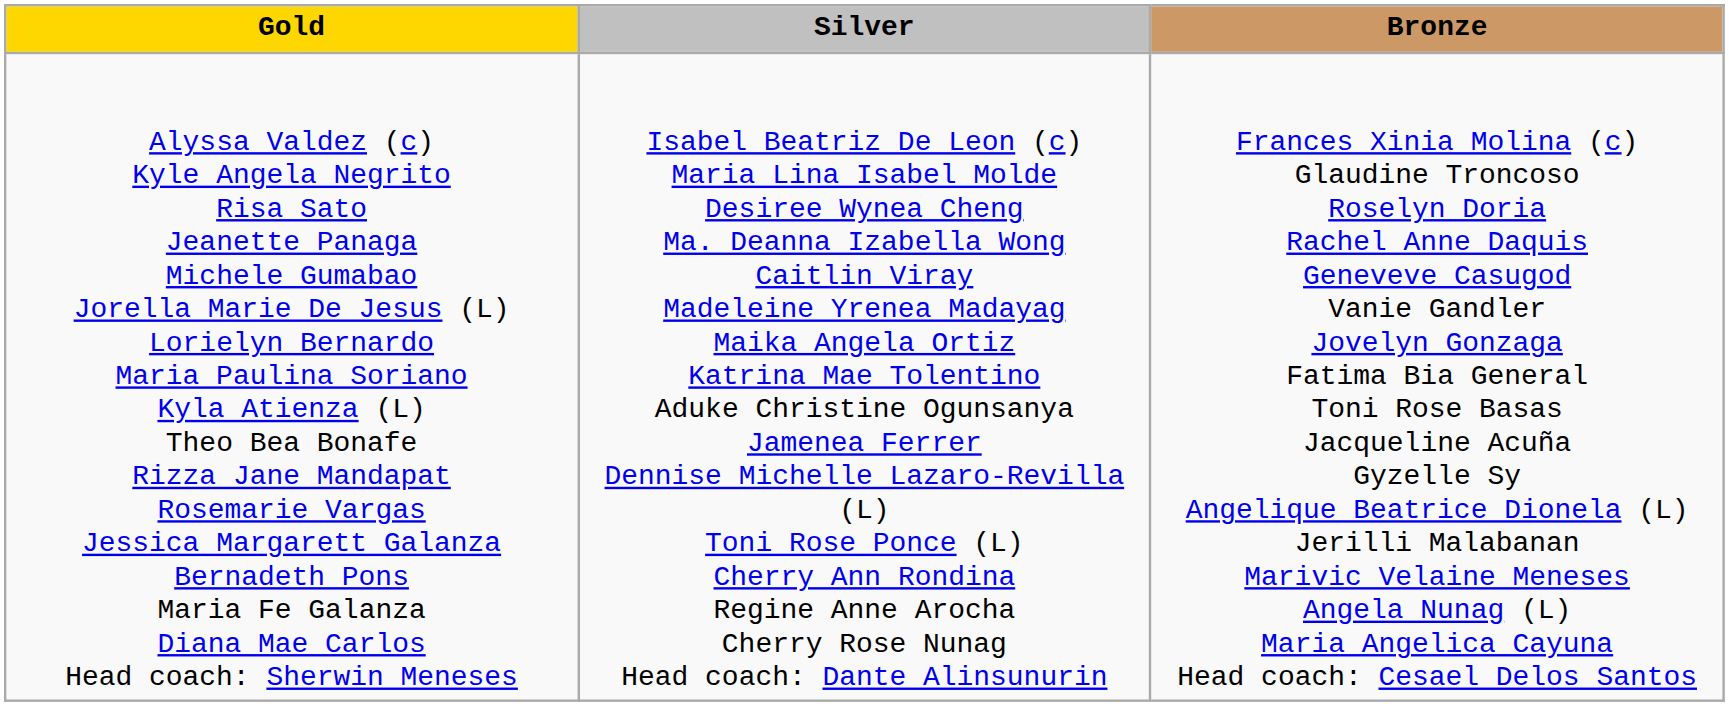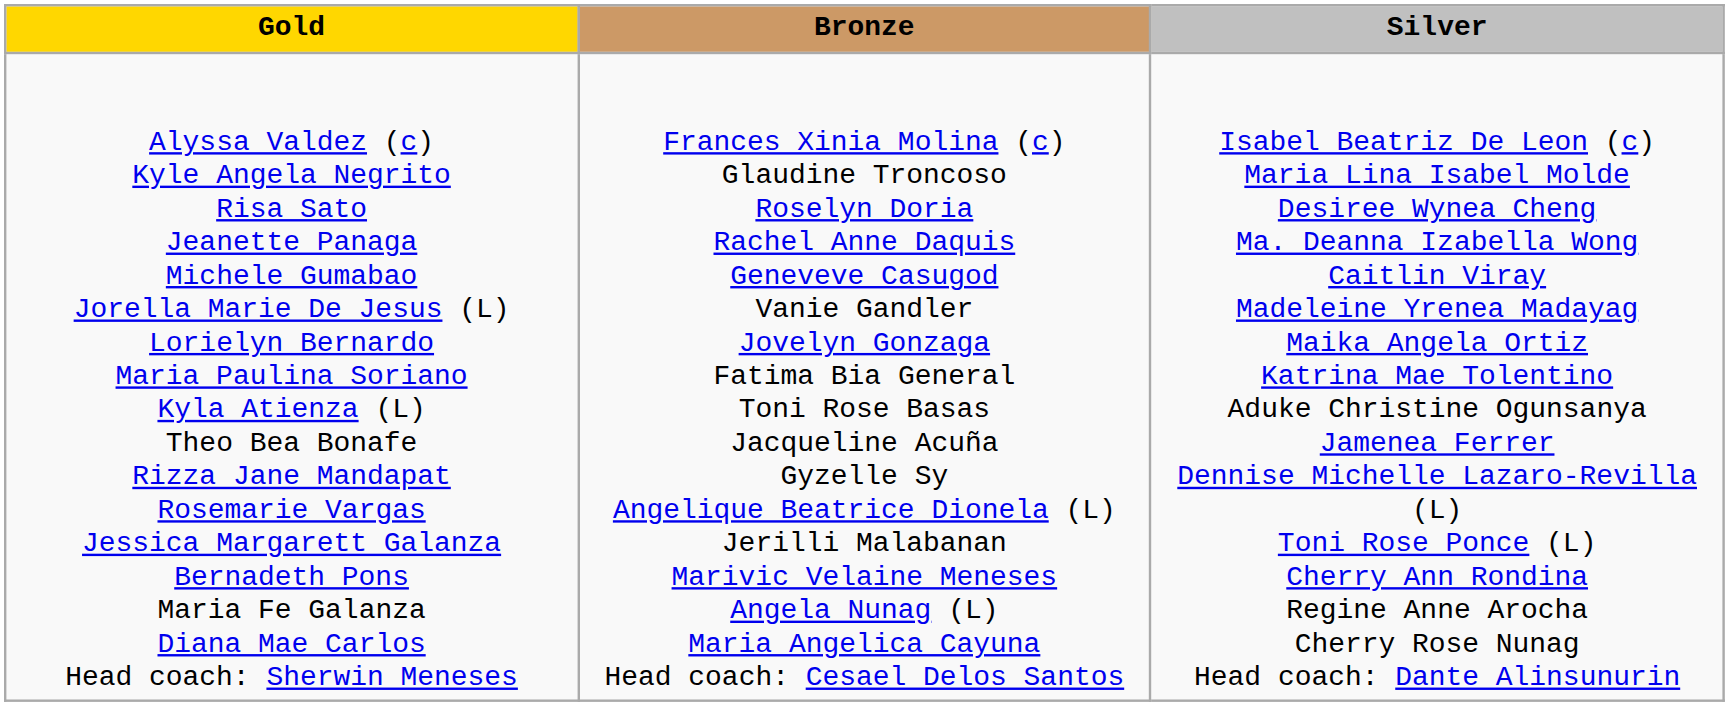columns swapped: Silver <-> Bronze
